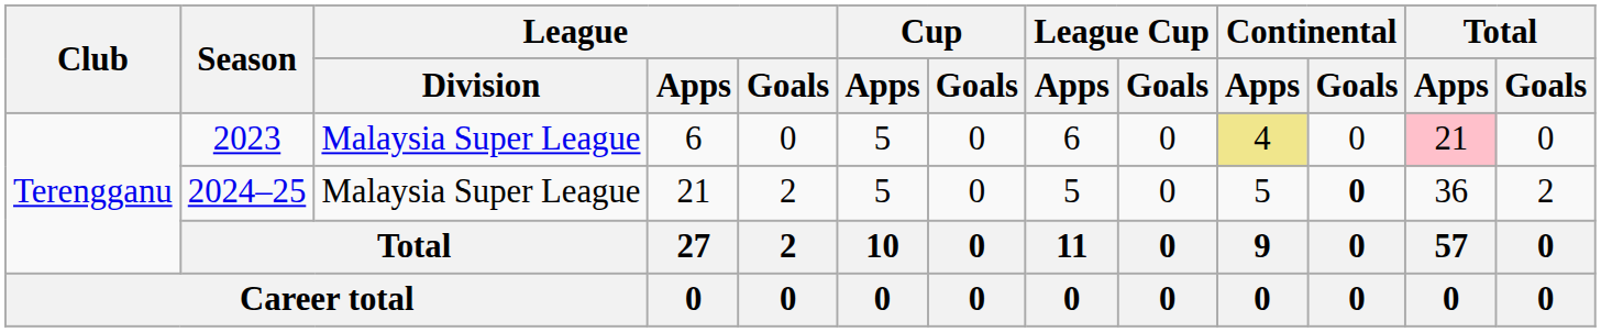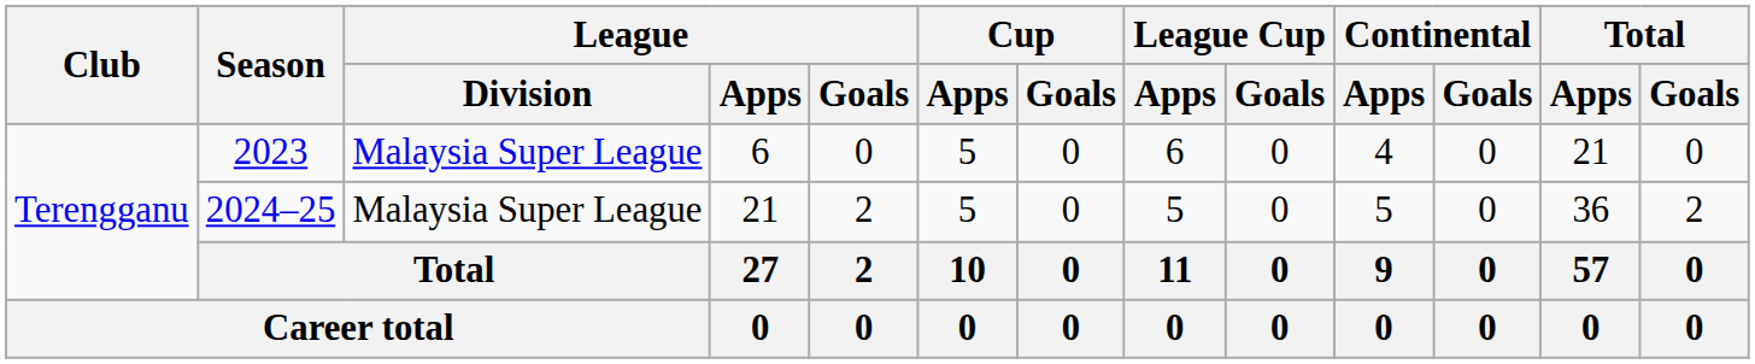2023 | Continental / Apps: khaki background -> no background
2023 | Total / Apps: pink background -> no background
2024–25 | Continental / Goals: bold -> normal
